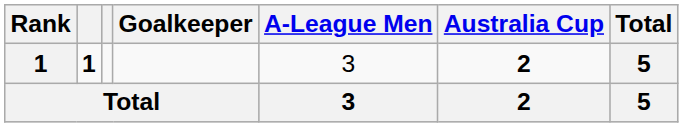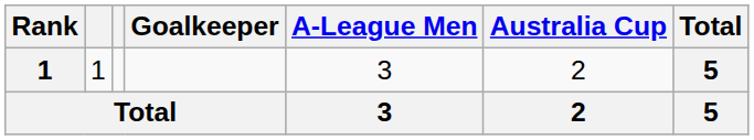row 2 | column 2: bold -> normal
row 2 | Australia Cup: bold -> normal
